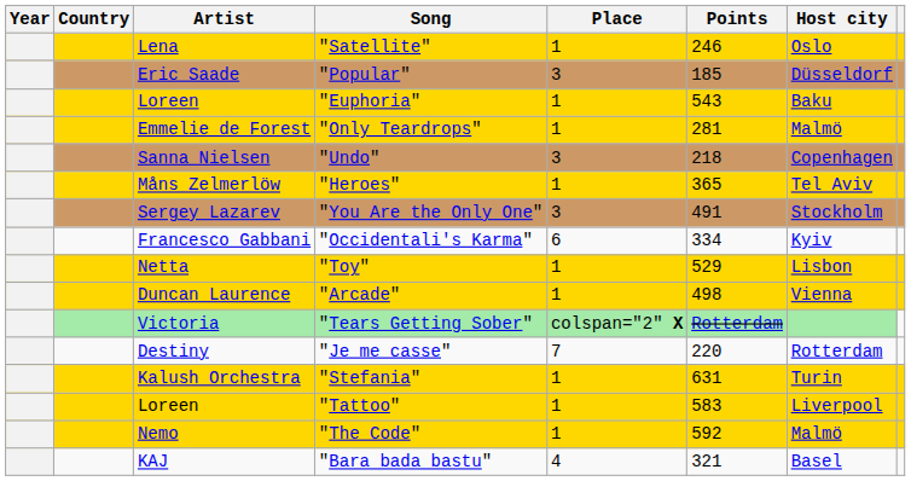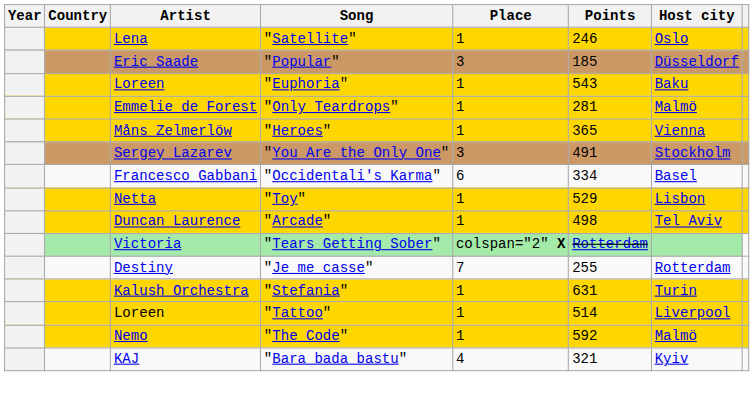- row: Sanna Nielsen | "Undo" | 3 | 218 | Copenhagen
"Heroes" | Host city: Tel Aviv -> Vienna
"Occidentali's Karma" | Host city: Kyiv -> Basel
"Arcade" | Host city: Vienna -> Tel Aviv
"Je me casse" | Points: 220 -> 255
"Tattoo" | Points: 583 -> 514
"Bara bada bastu" | Host city: Basel -> Kyiv
